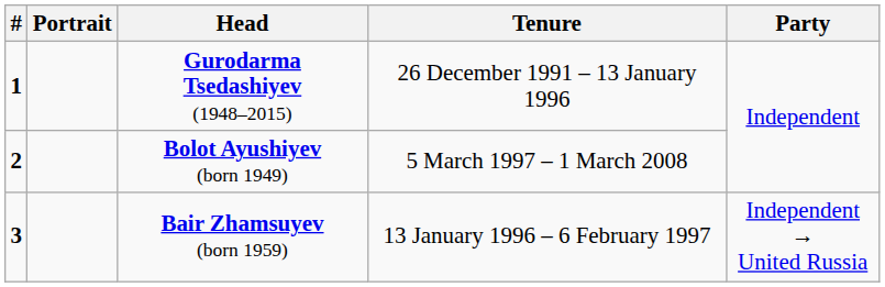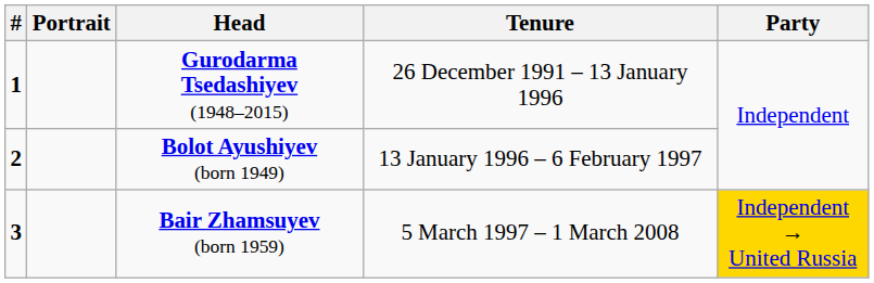Bolot Ayushiyev (born 1949) | Tenure: 5 March 1997 – 1 March 2008 -> 13 January 1996 – 6 February 1997
Bair Zhamsuyev (born 1959) | Tenure: 13 January 1996 – 6 February 1997 -> 5 March 1997 – 1 March 2008
Bair Zhamsuyev (born 1959) | Party: no background -> gold background
